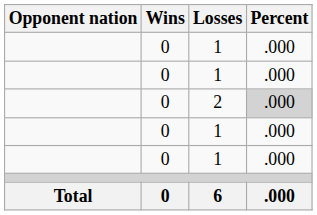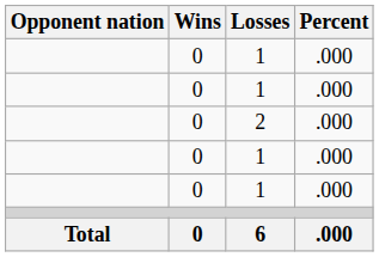2 | Percent: lightgrey background -> no background
